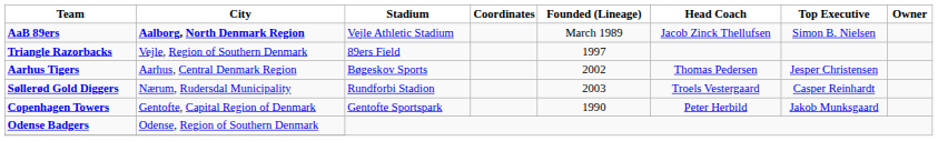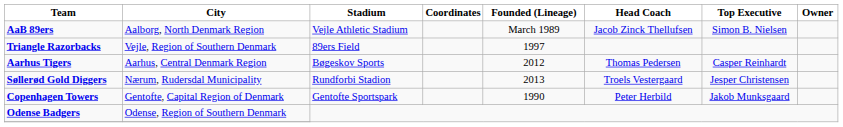AaB 89ers | City: bold -> normal
Aarhus Tigers | Founded (Lineage): 2002 -> 2012
Aarhus Tigers | Top Executive: Jesper Christensen -> Casper Reinhardt
Søllerød Gold Diggers | Founded (Lineage): 2003 -> 2013
Søllerød Gold Diggers | Top Executive: Casper Reinhardt -> Jesper Christensen
